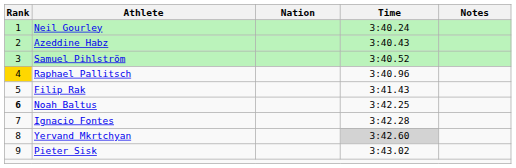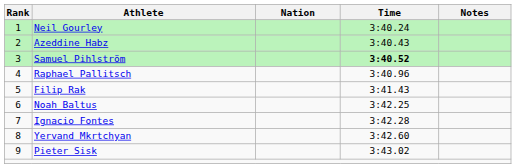Samuel Pihlström | Time: normal -> bold
Raphael Pallitsch | Rank: gold background -> no background
Noah Baltus | Rank: bold -> normal
Yervand Mkrtchyan | Time: lightgrey background -> no background
